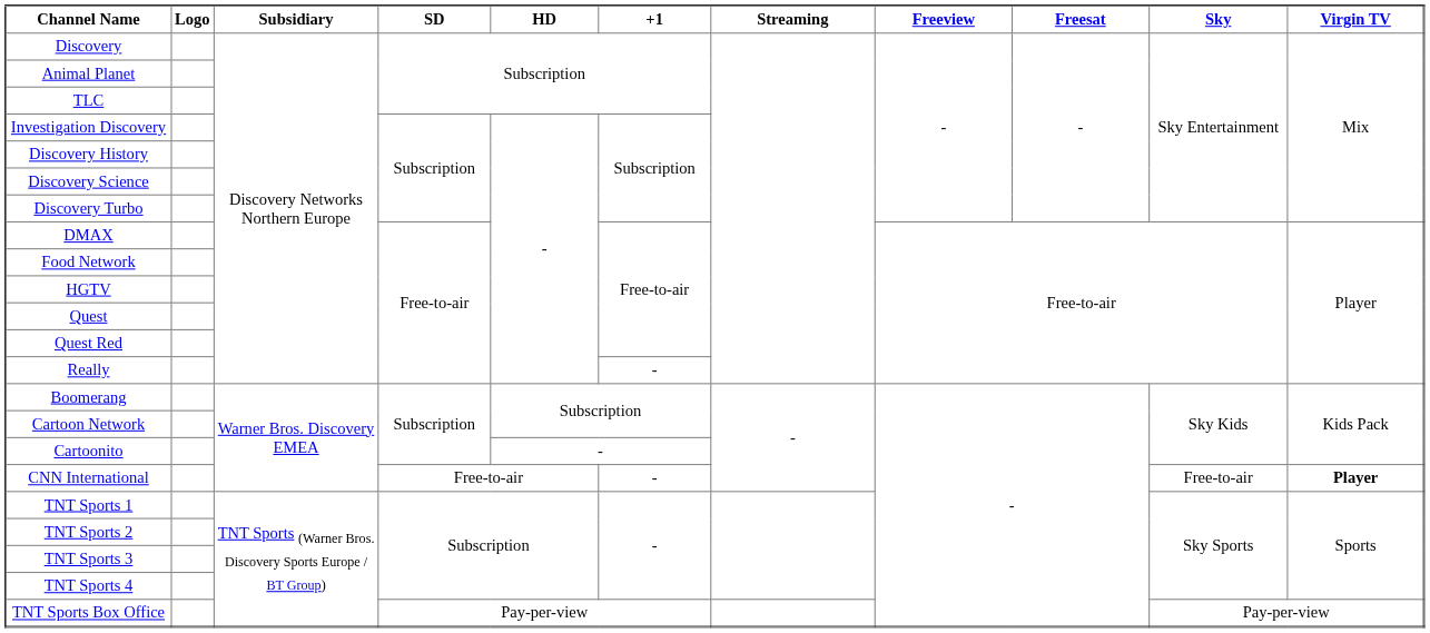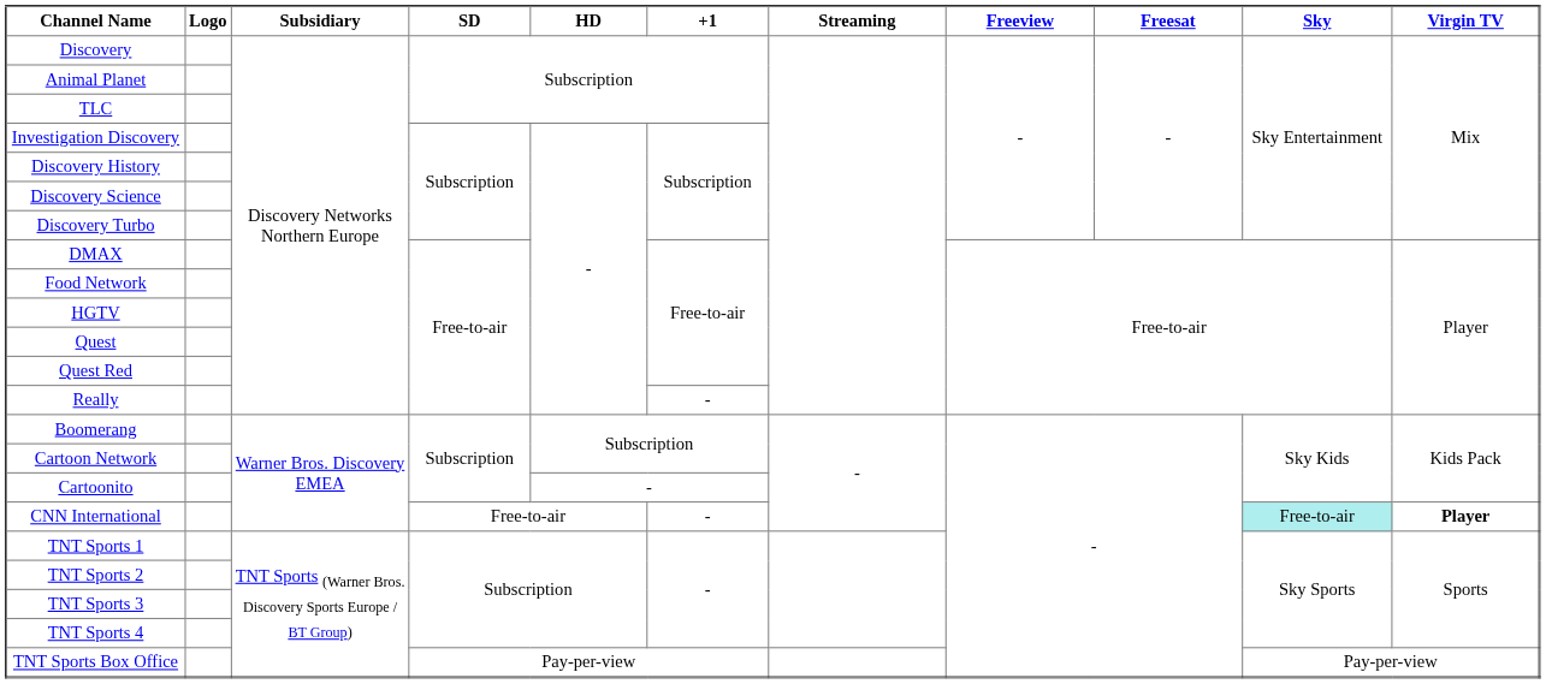CNN International | Sky: no background -> paleturquoise background
